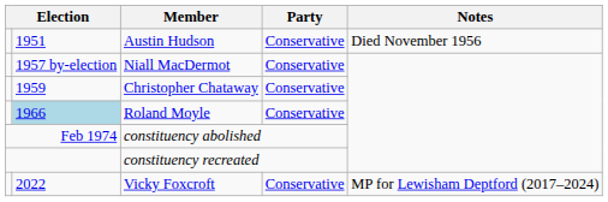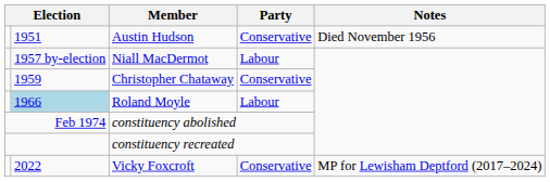Niall MacDermot | Party: Conservative -> Labour
Roland Moyle | Party: Conservative -> Labour
